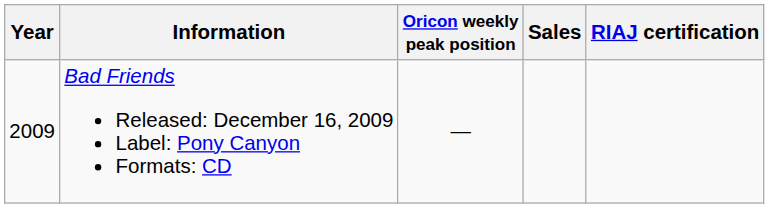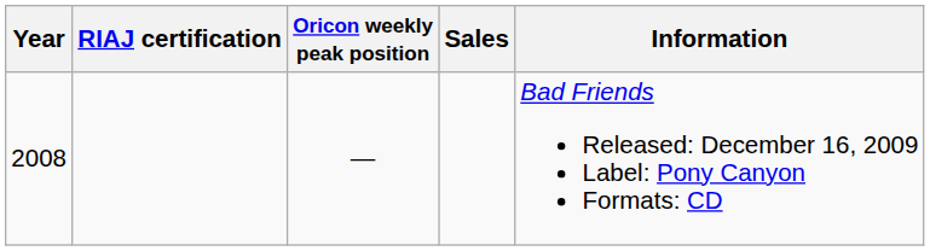columns swapped: Information <-> RIAJ certification
row 2 | Year: 2009 -> 2008
